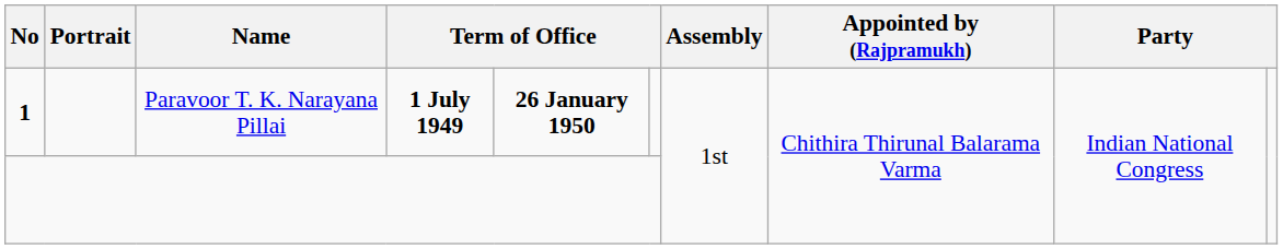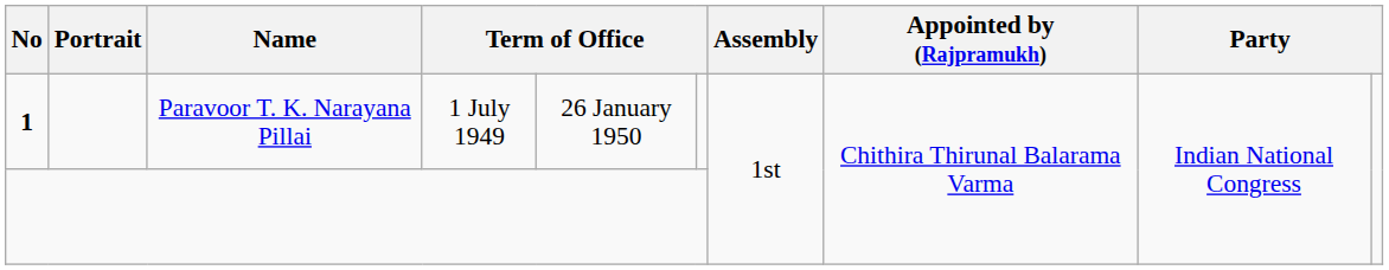Paravoor T. K. Narayana Pillai | column 4: bold -> normal
Paravoor T. K. Narayana Pillai | column 5: bold -> normal
